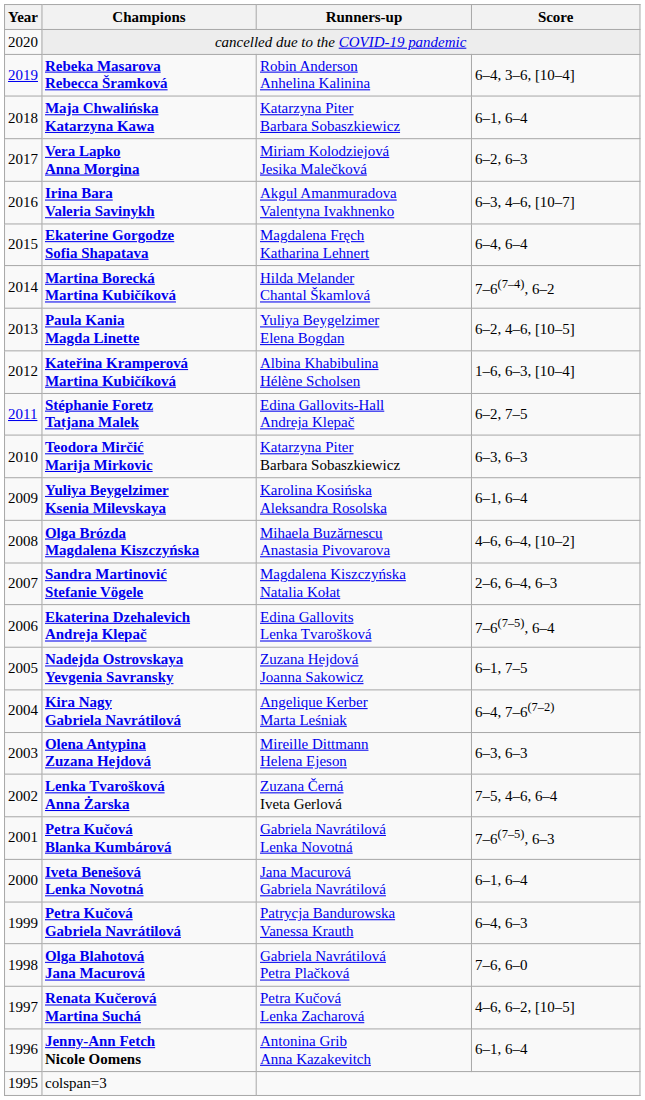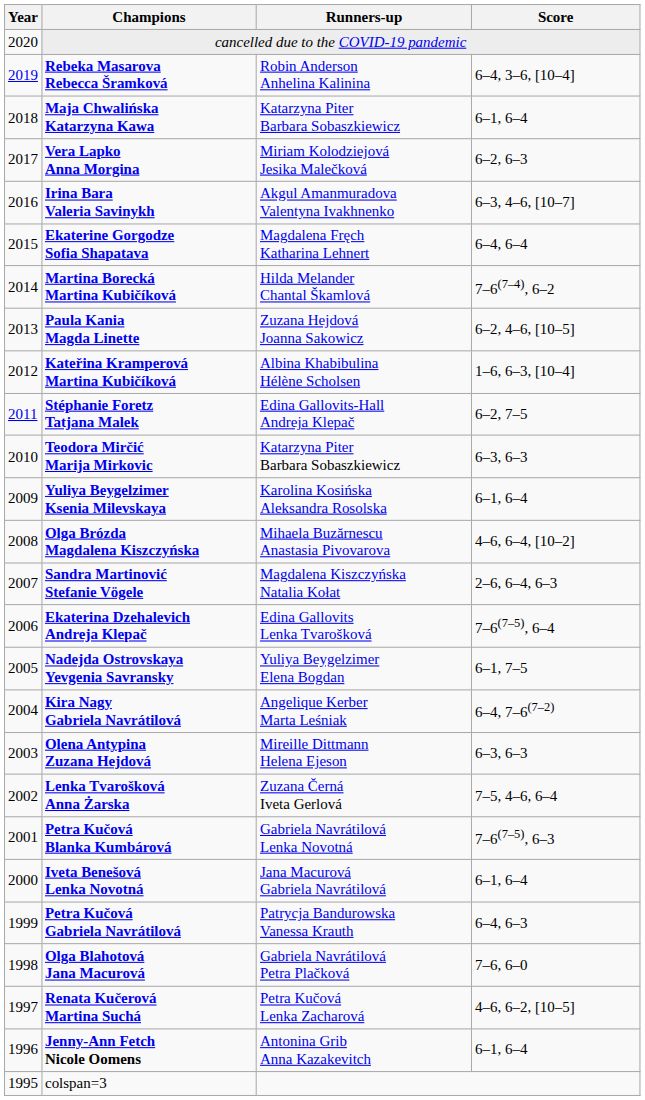Paula Kania Magda Linette | Runners-up: Yuliya Beygelzimer Elena Bogdan -> Zuzana Hejdová Joanna Sakowicz
Nadejda Ostrovskaya Yevgenia Savransky | Runners-up: Zuzana Hejdová Joanna Sakowicz -> Yuliya Beygelzimer Elena Bogdan
